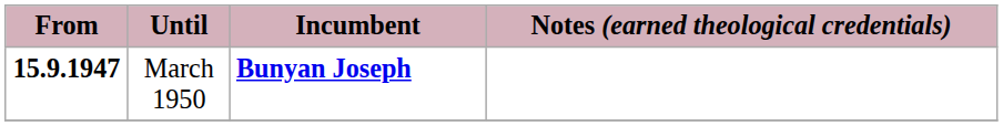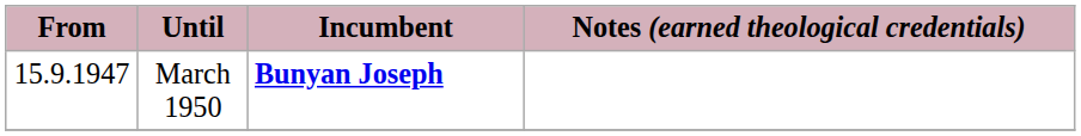March 1950 | From: bold -> normal
